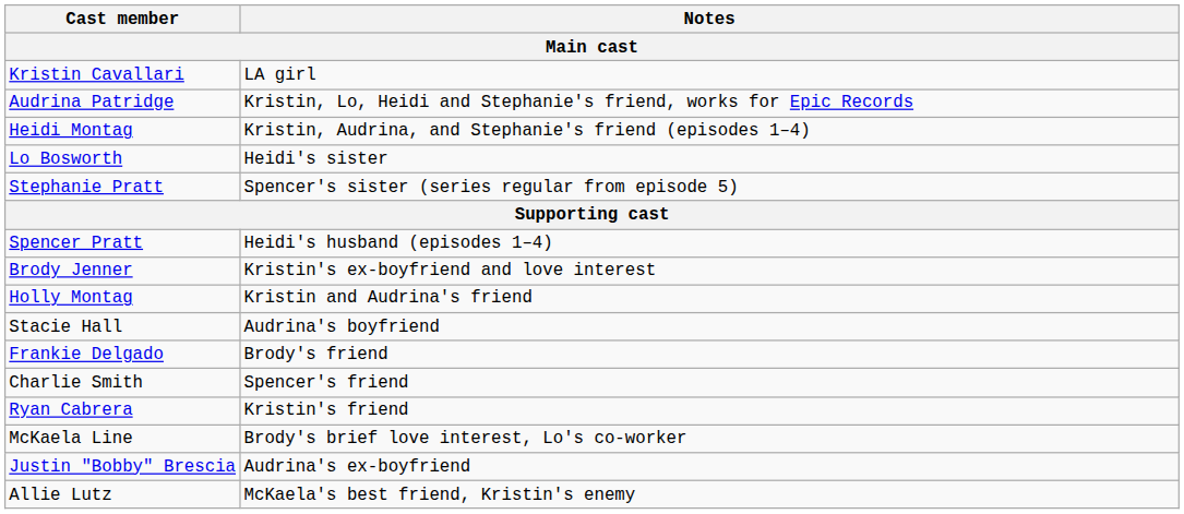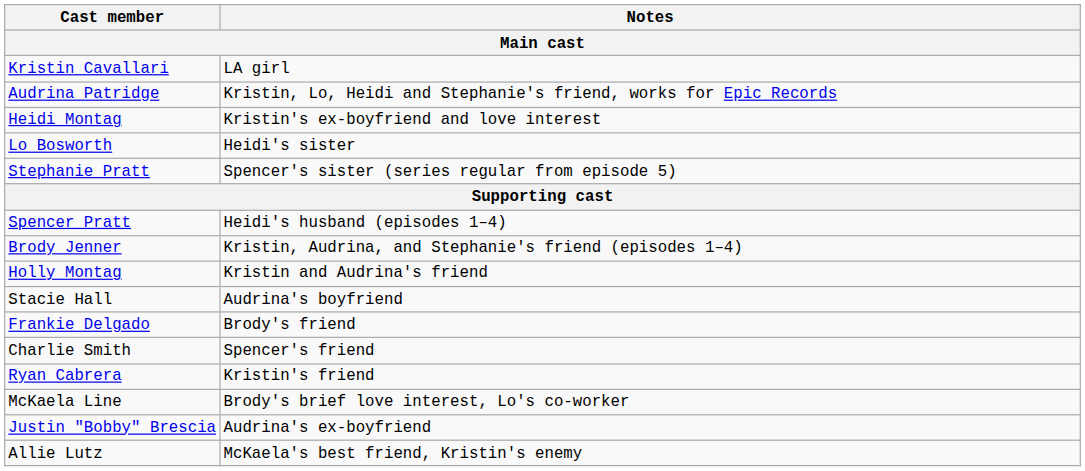Heidi Montag | Notes: Kristin, Audrina, and Stephanie's friend (episodes 1–4) -> Kristin's ex-boyfriend and love interest
Brody Jenner | Notes: Kristin's ex-boyfriend and love interest -> Kristin, Audrina, and Stephanie's friend (episodes 1–4)
